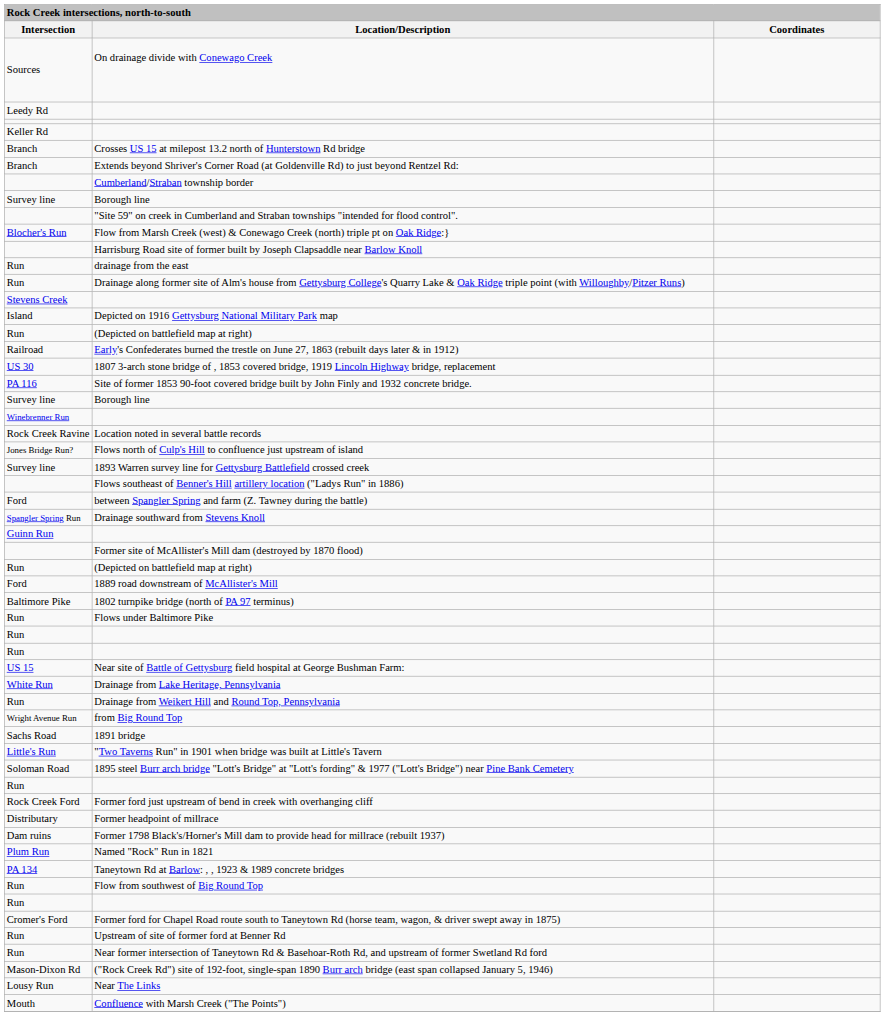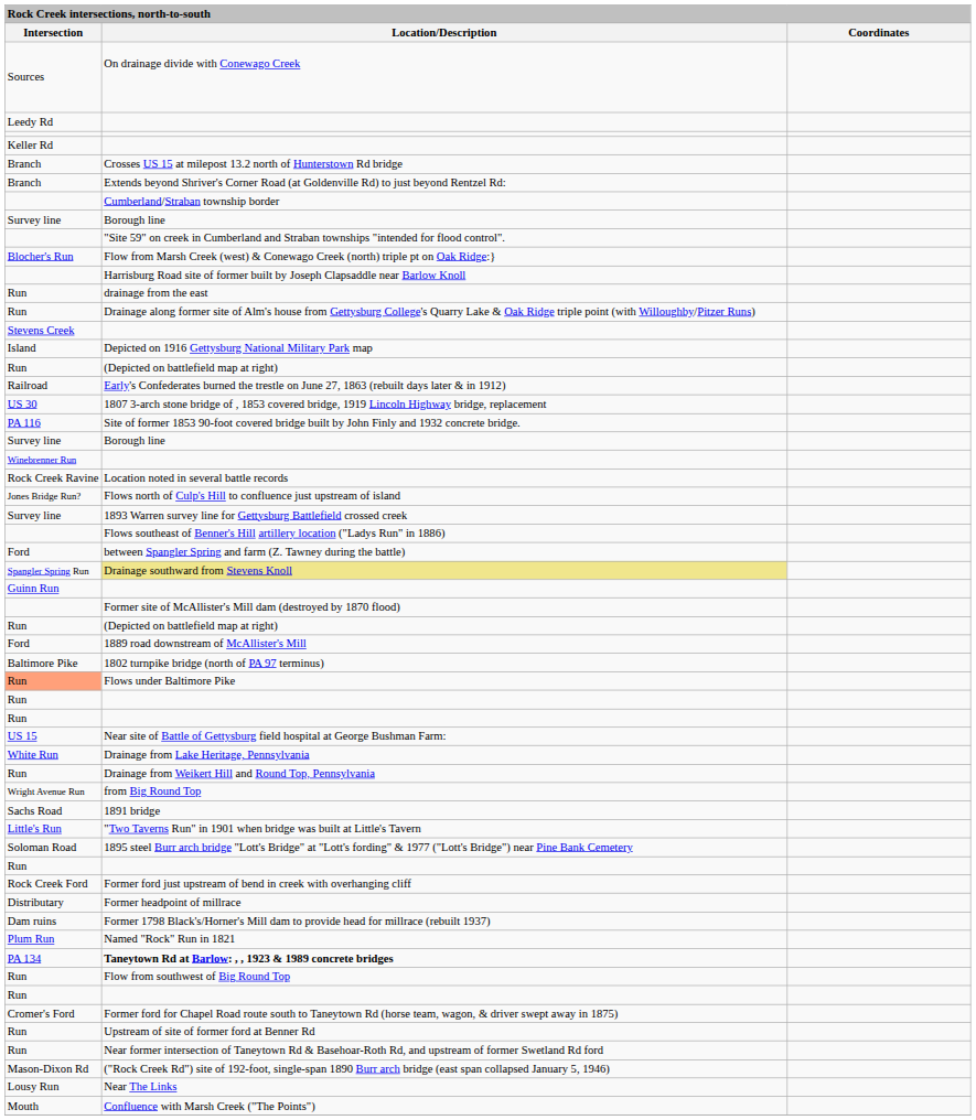Drainage southward from Stevens Knoll | Location/Description: no background -> khaki background
Flows under Baltimore Pike | Intersection: no background -> lightsalmon background
Taneytown Rd at Barlow: , , 1923 & 1989 concrete bridges | Location/Description: normal -> bold
